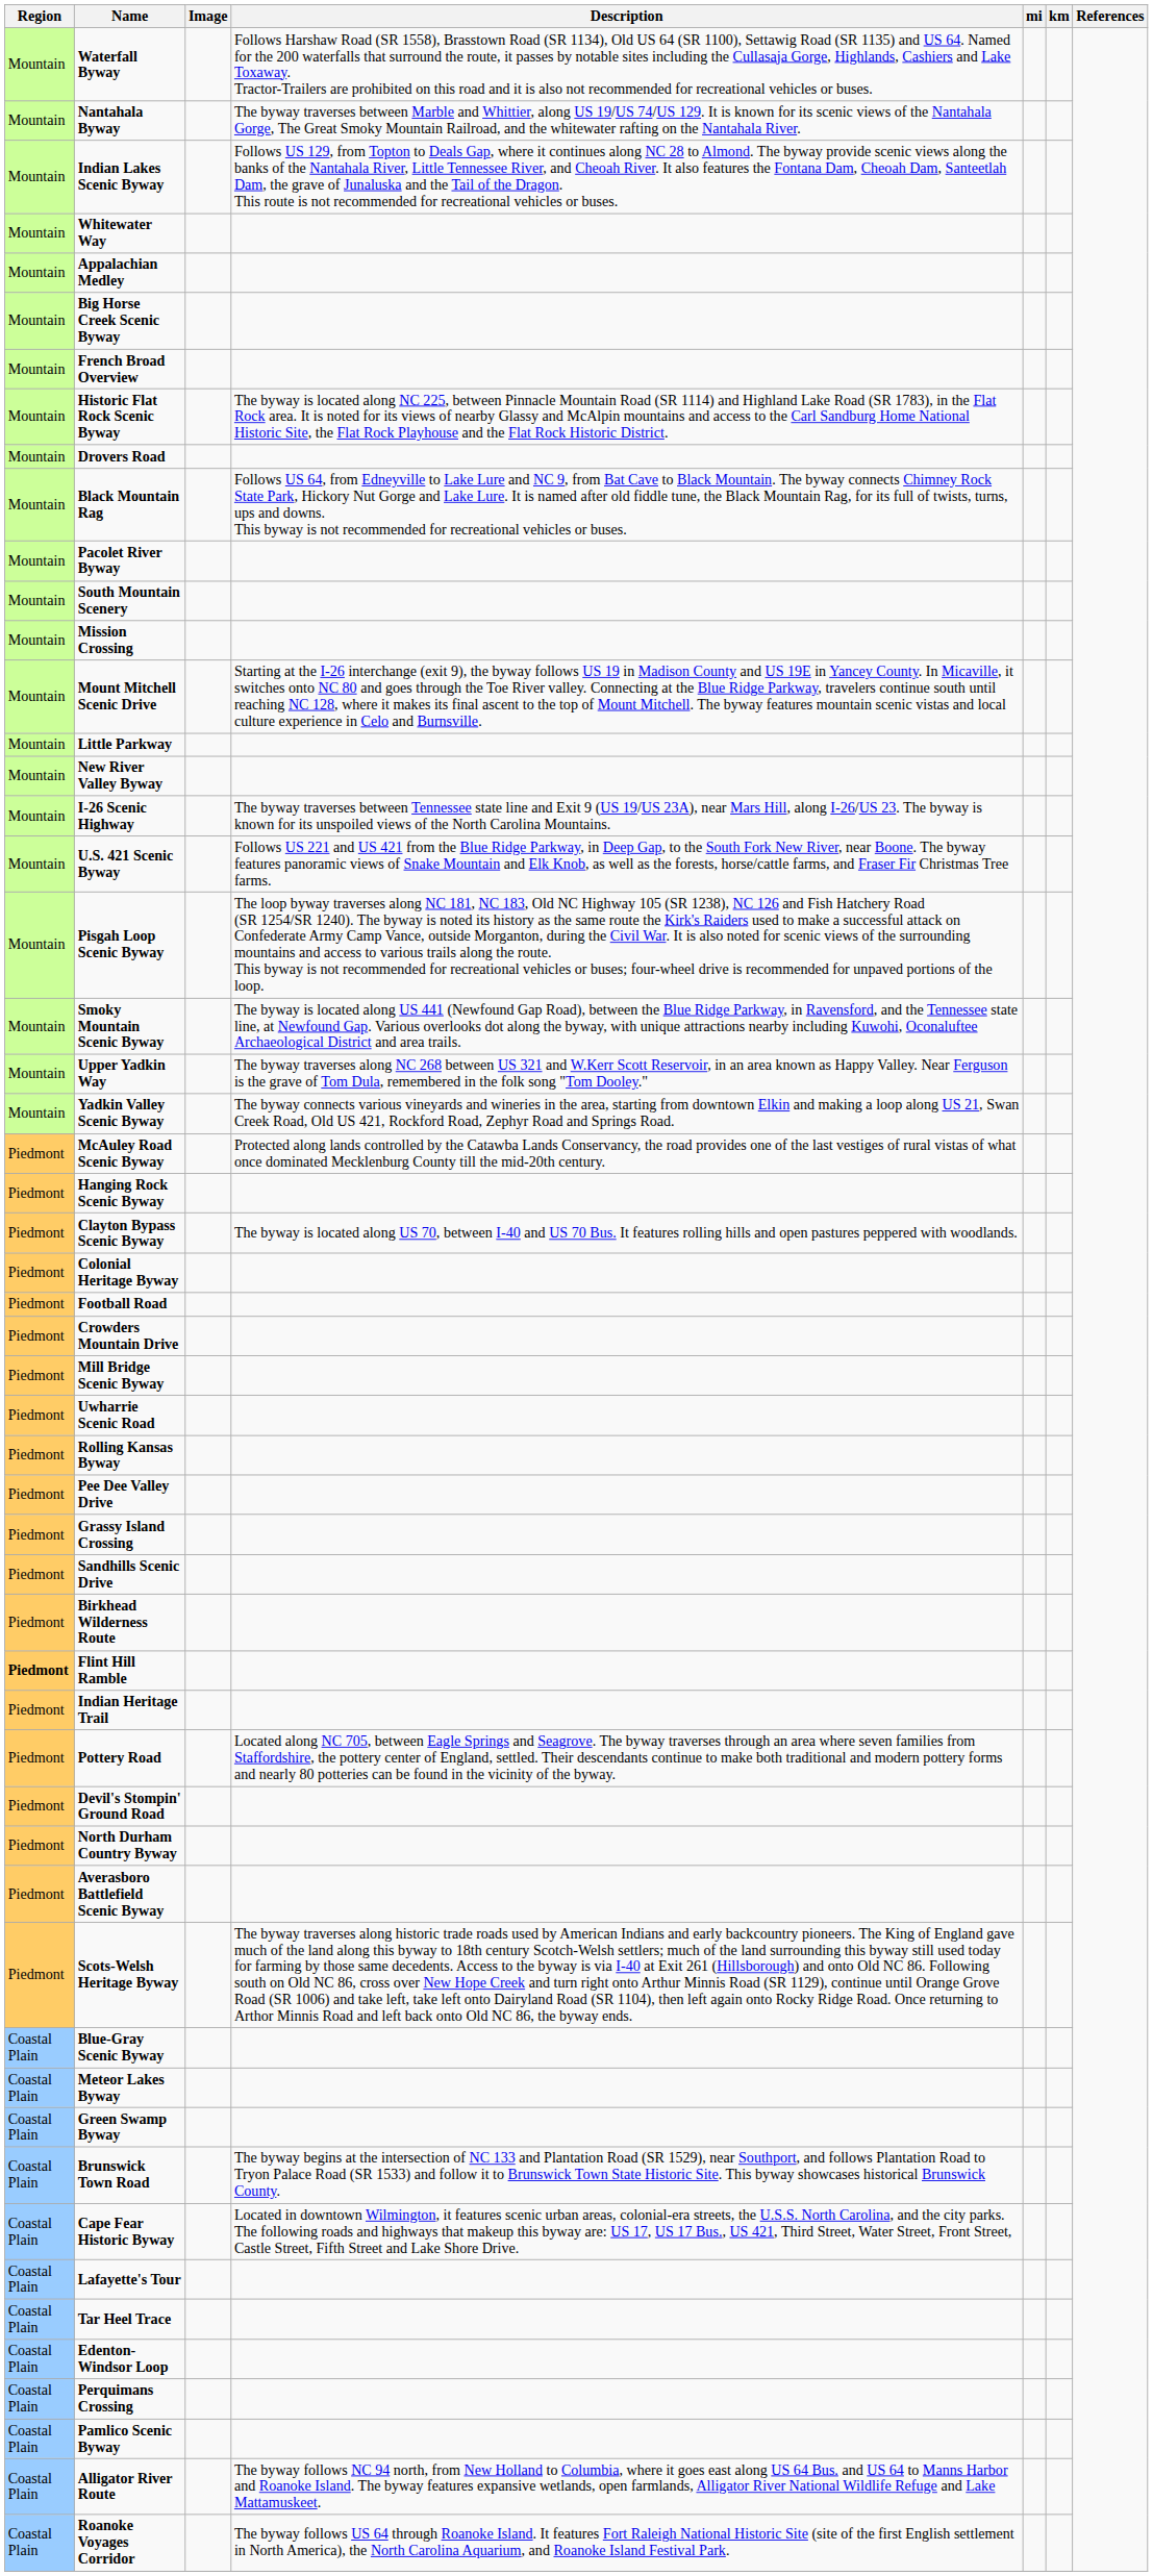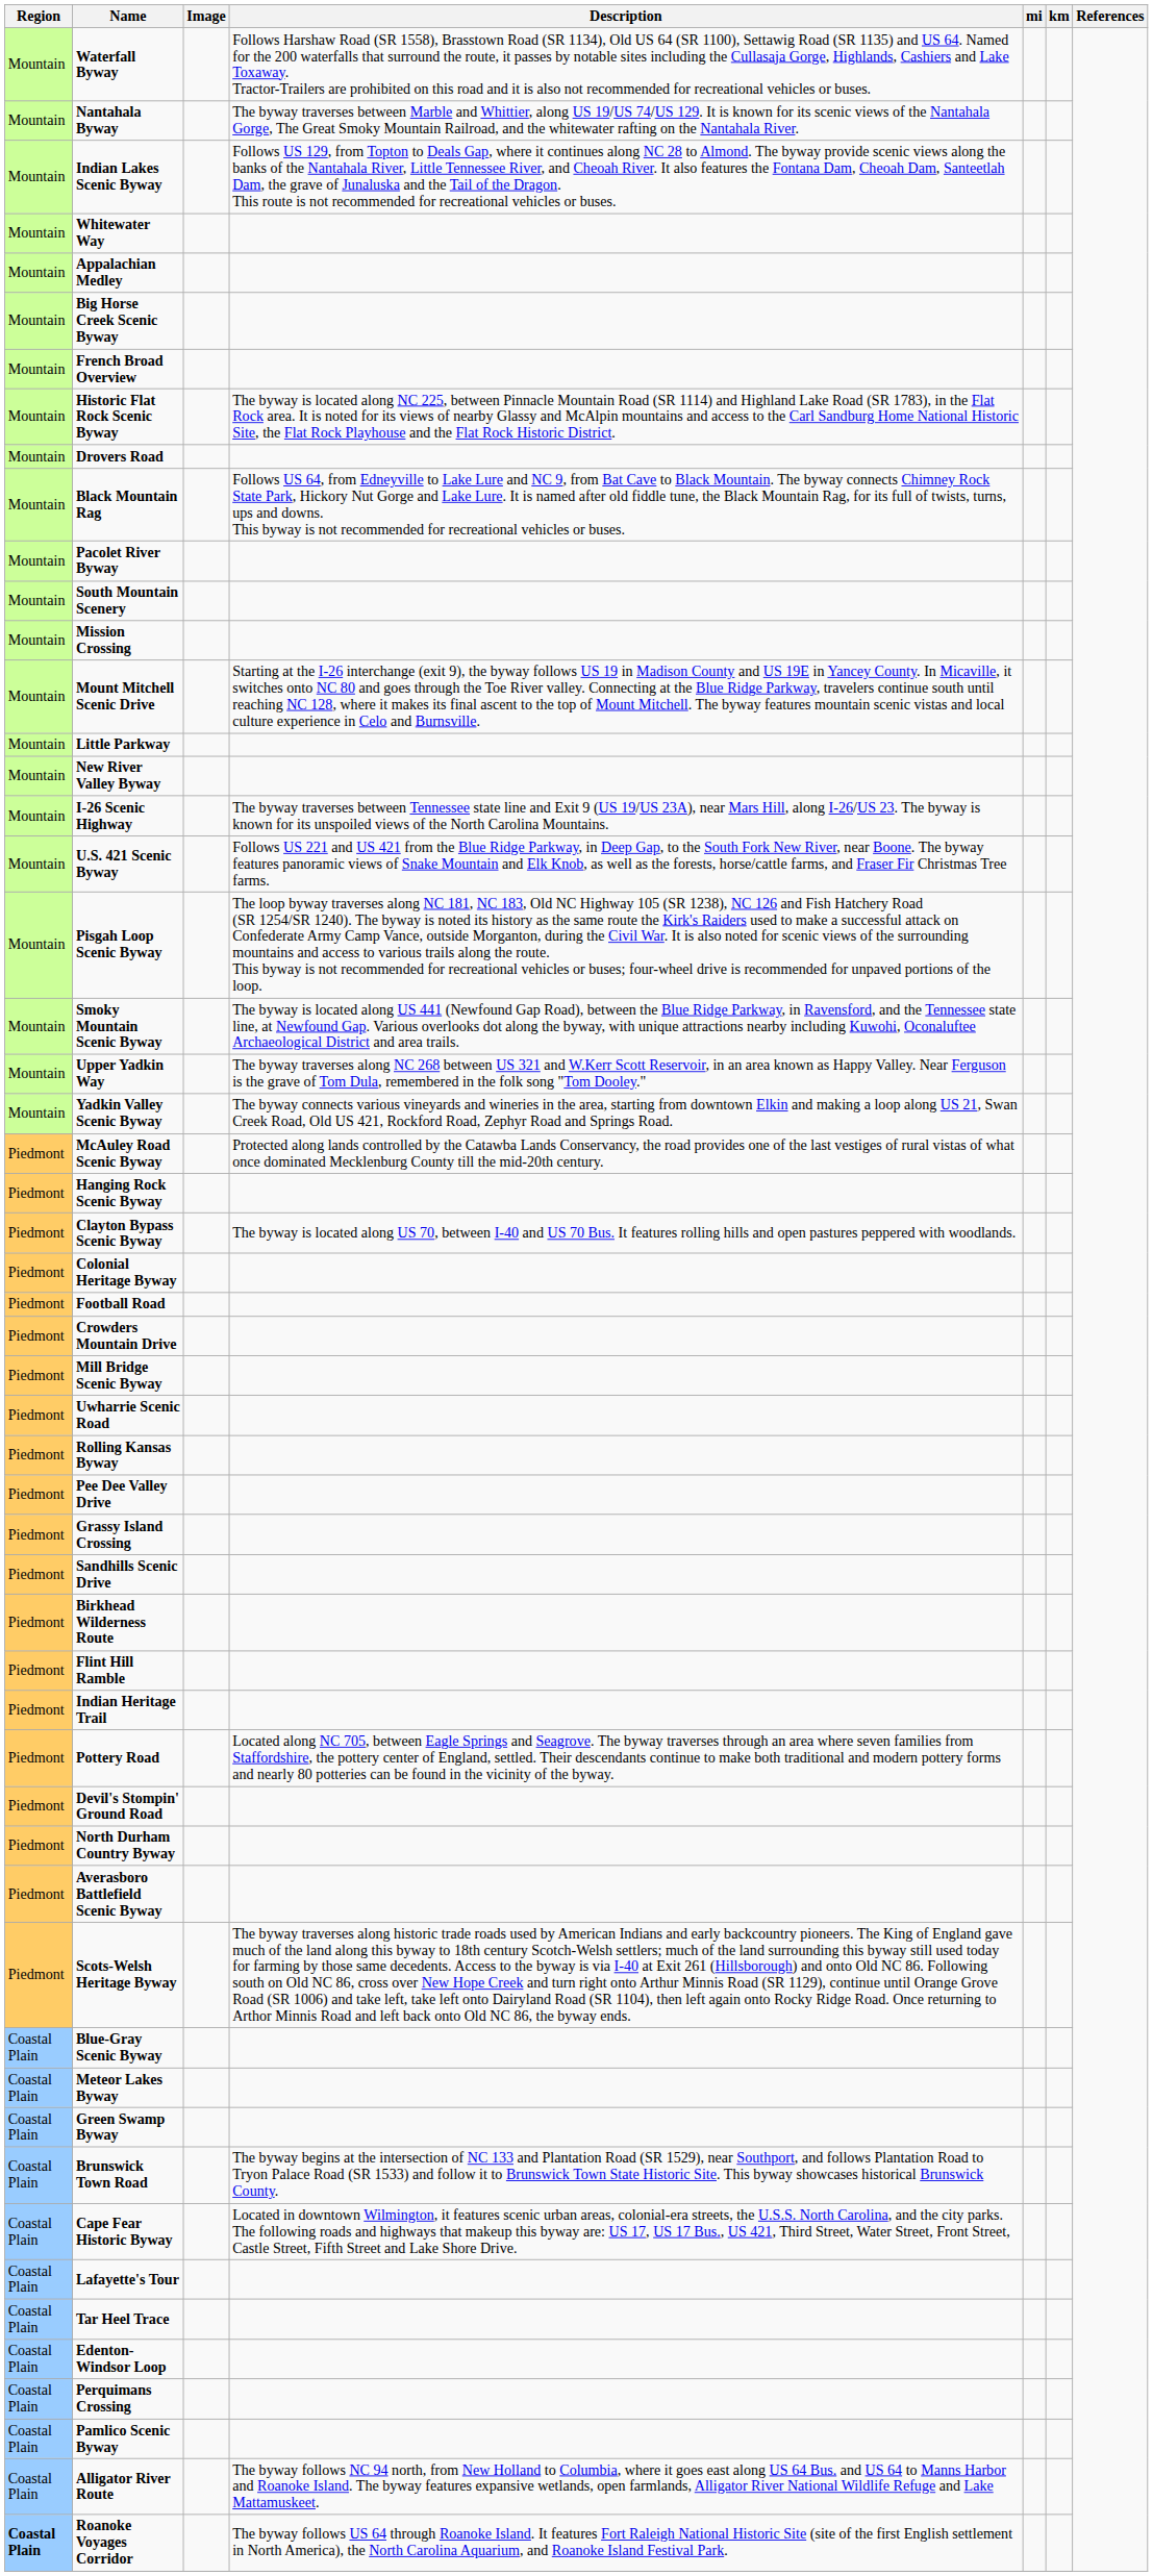Flint Hill Ramble | Region: bold -> normal
Roanoke Voyages Corridor | Region: normal -> bold
